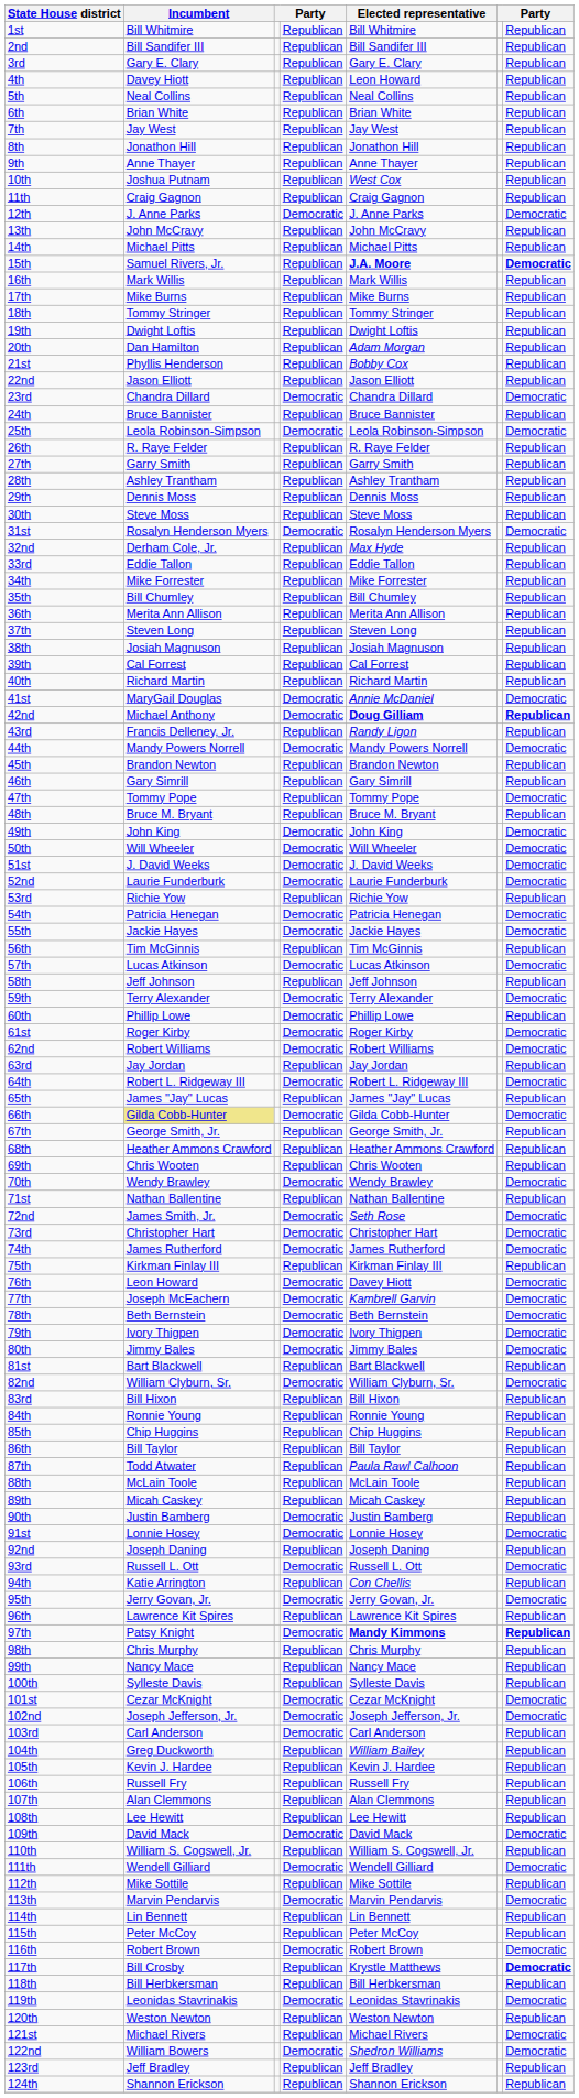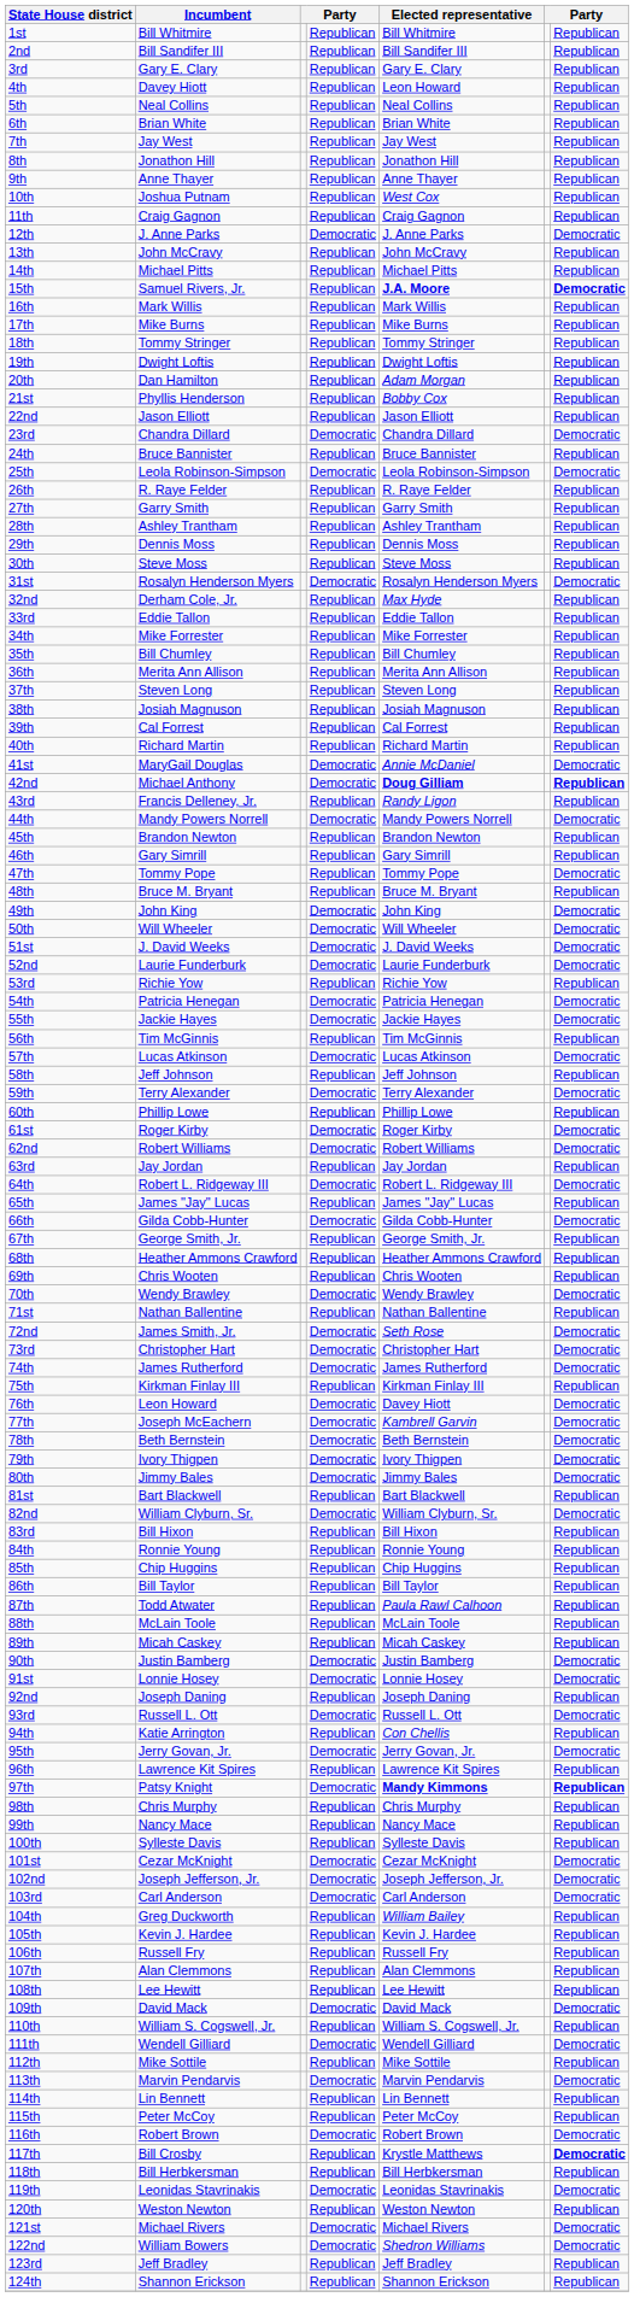60th | column 4: Democratic -> Republican
66th | Incumbent: khaki background -> no background
90th | column 7: Republican -> Democratic
103rd | column 7: Republican -> Democratic
121st | column 4: Republican -> Democratic
